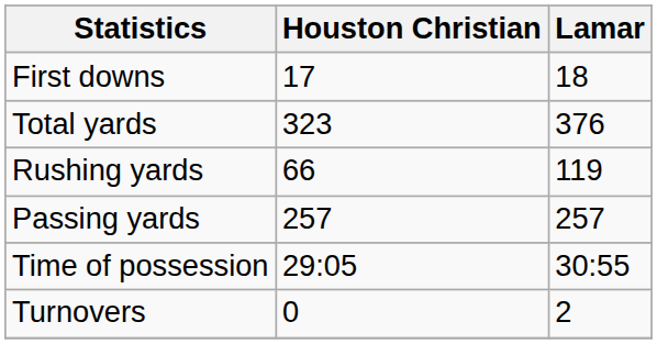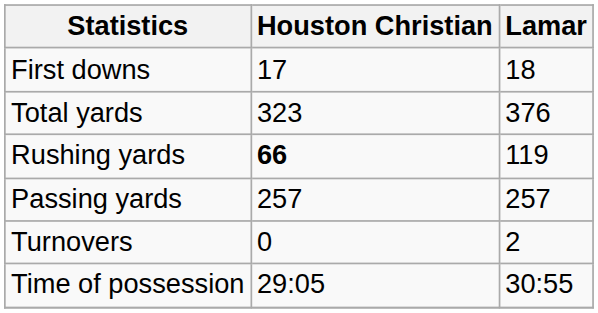Rushing yards | Houston Christian: normal -> bold
rows swapped: Turnovers <-> Time of possession
